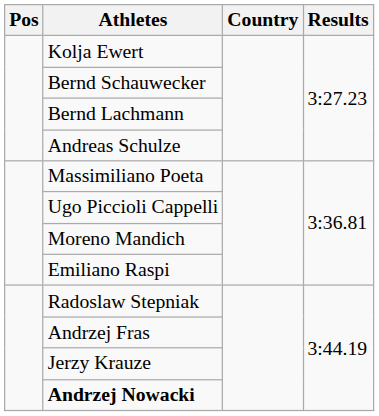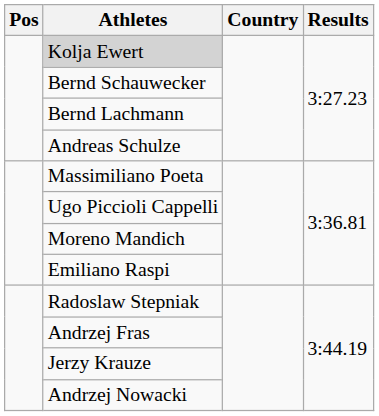Kolja Ewert | Athletes: no background -> lightgrey background
Andrzej Nowacki | Athletes: bold -> normal
